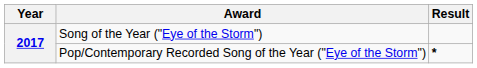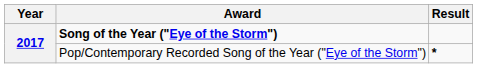Song of the Year ("Eye of the Storm") | Award: normal -> bold
